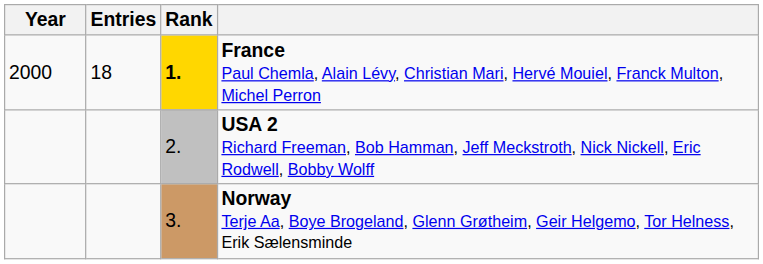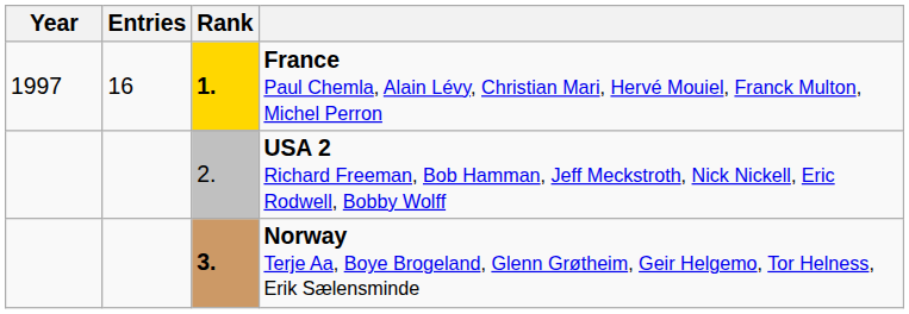row 2 | Year: 2000 -> 1997
row 2 | Entries: 18 -> 16
row 4 | Rank: normal -> bold
